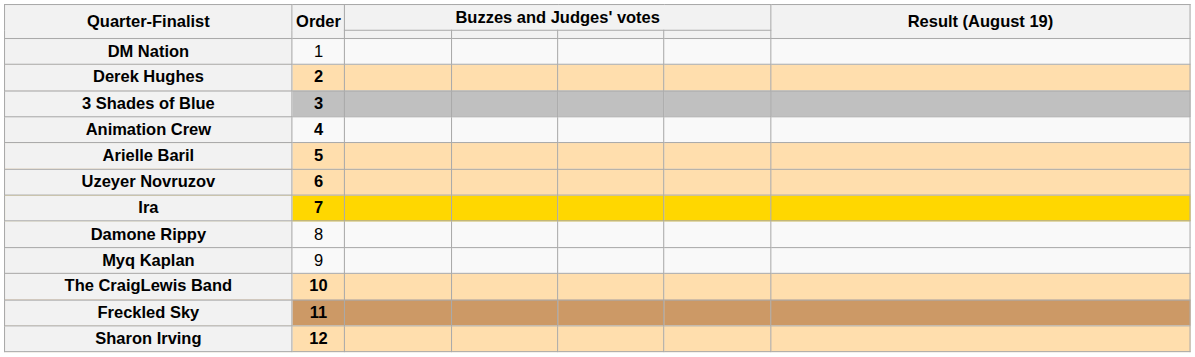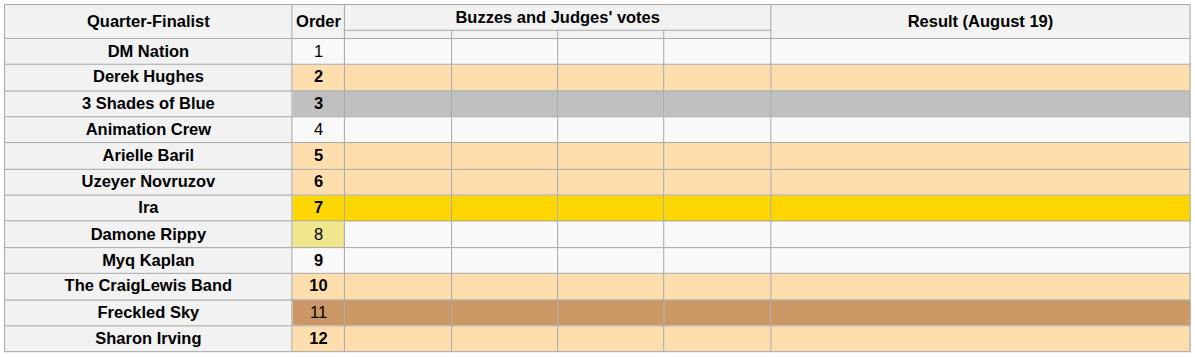Animation Crew | Order: bold -> normal
Damone Rippy | Order: no background -> khaki background
Myq Kaplan | Order: normal -> bold
Freckled Sky | Order: bold -> normal
